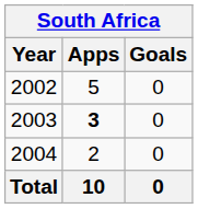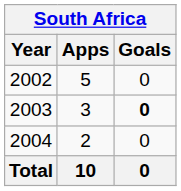2003 | Apps: bold -> normal
2003 | Goals: normal -> bold
